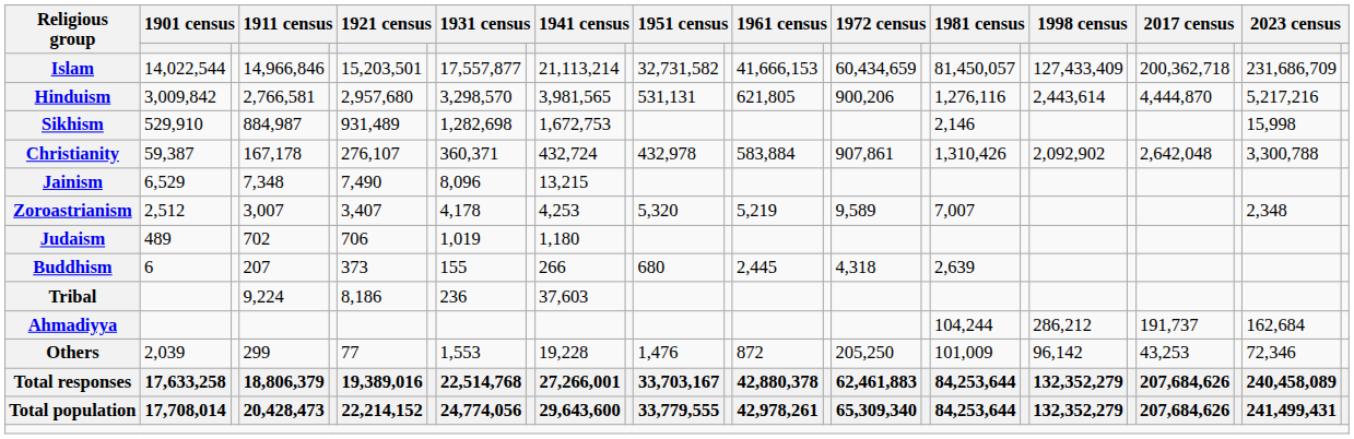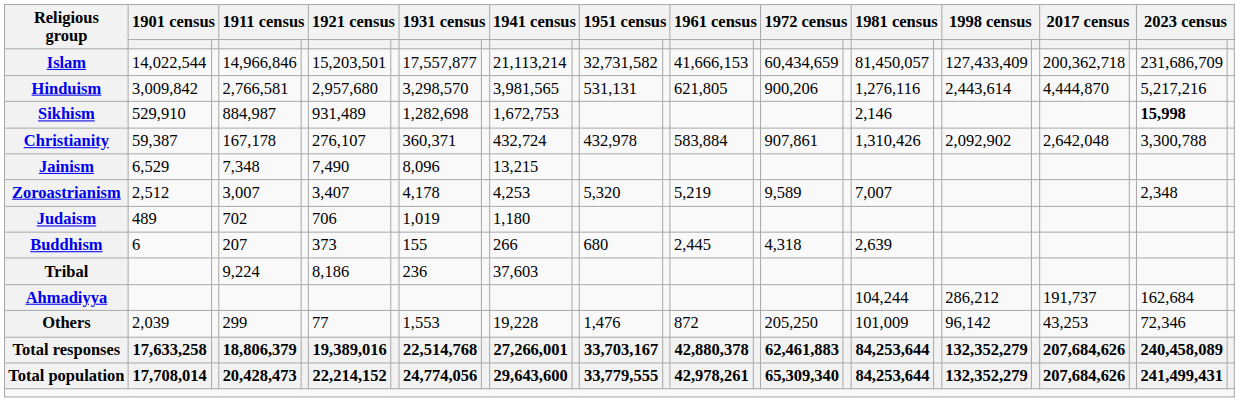Sikhism | column 24: normal -> bold
